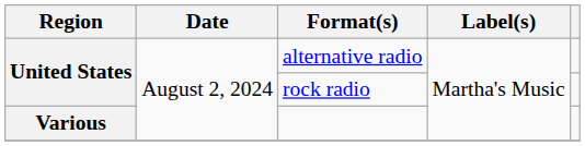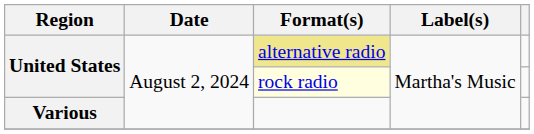alternative radio | Format(s): no background -> khaki background
rock radio | Format(s): no background -> lightyellow background
